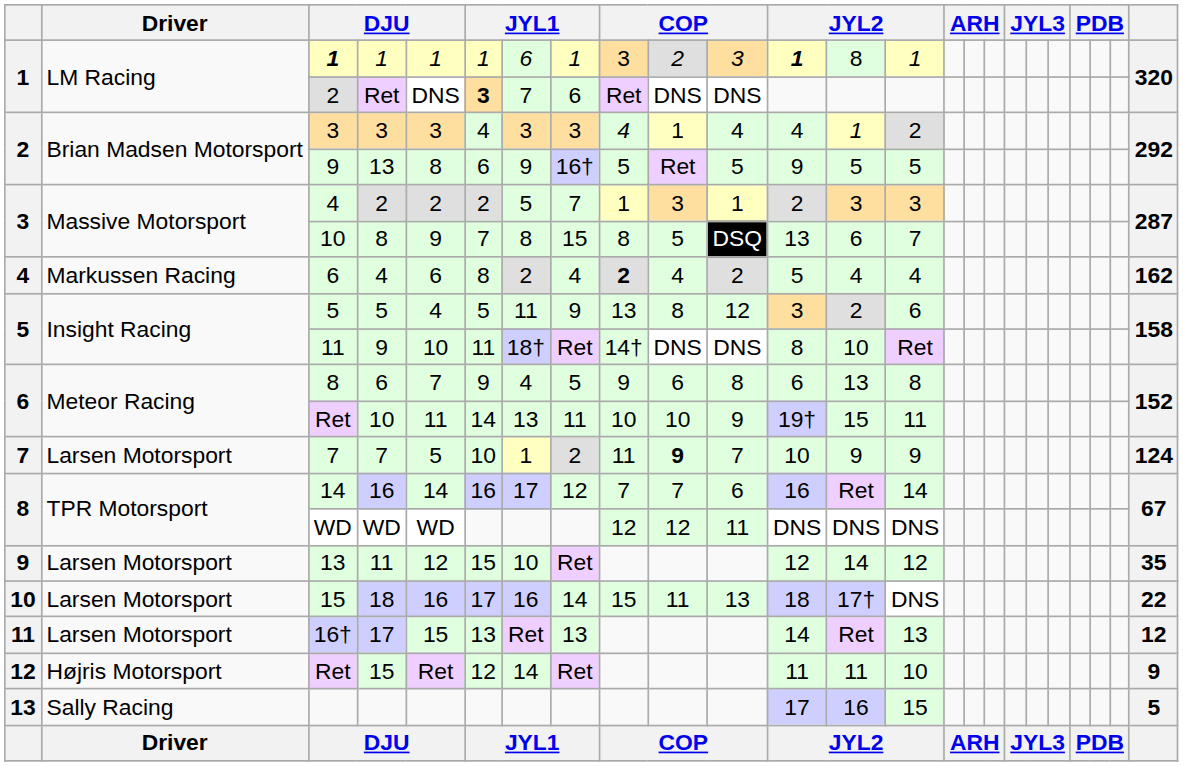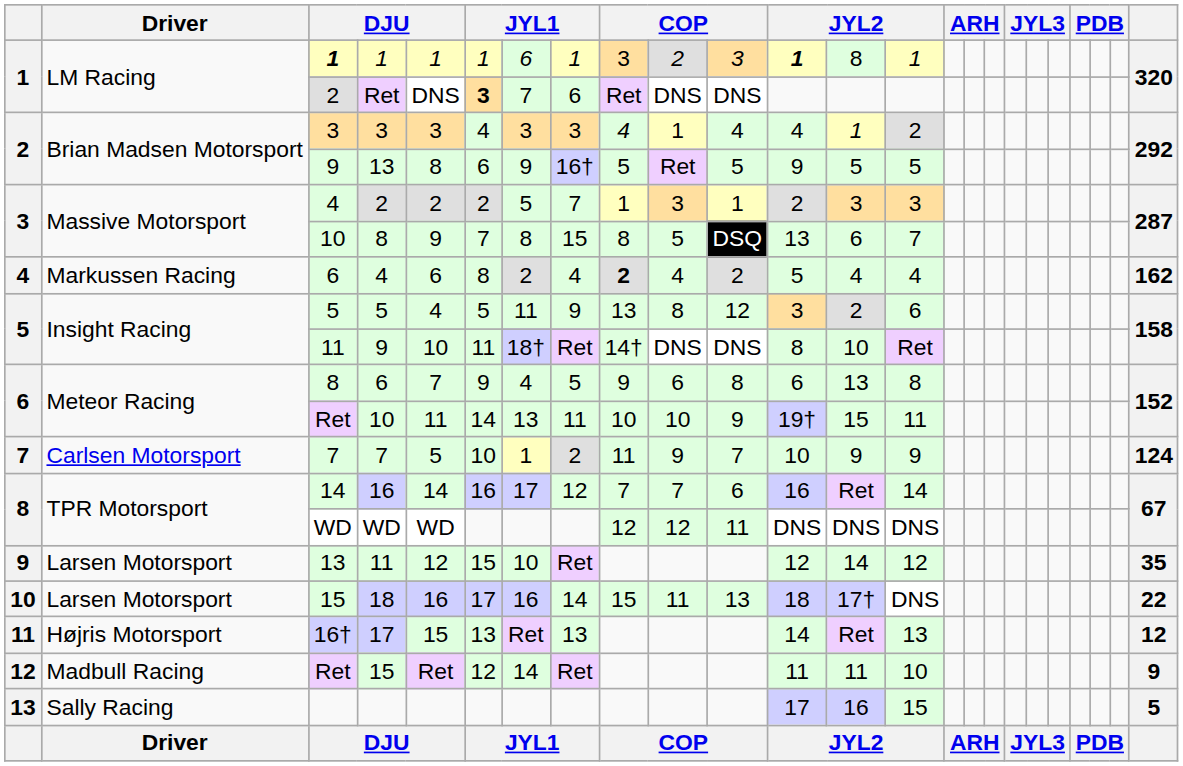row 13 | Driver: Larsen Motorsport -> Carlsen Motorsport
row 13 | column 10: bold -> normal
row 18 | Driver: Larsen Motorsport -> Højris Motorsport
row 19 | Driver: Højris Motorsport -> Madbull Racing
